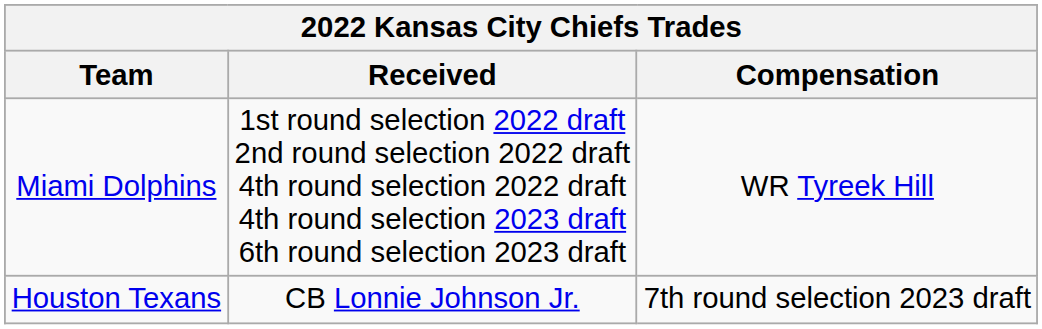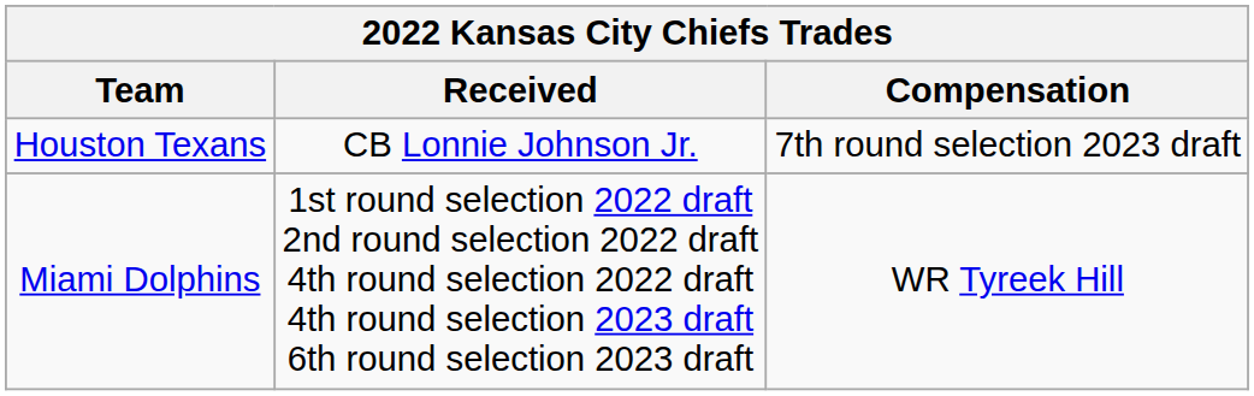rows swapped: Miami Dolphins <-> Houston Texans
